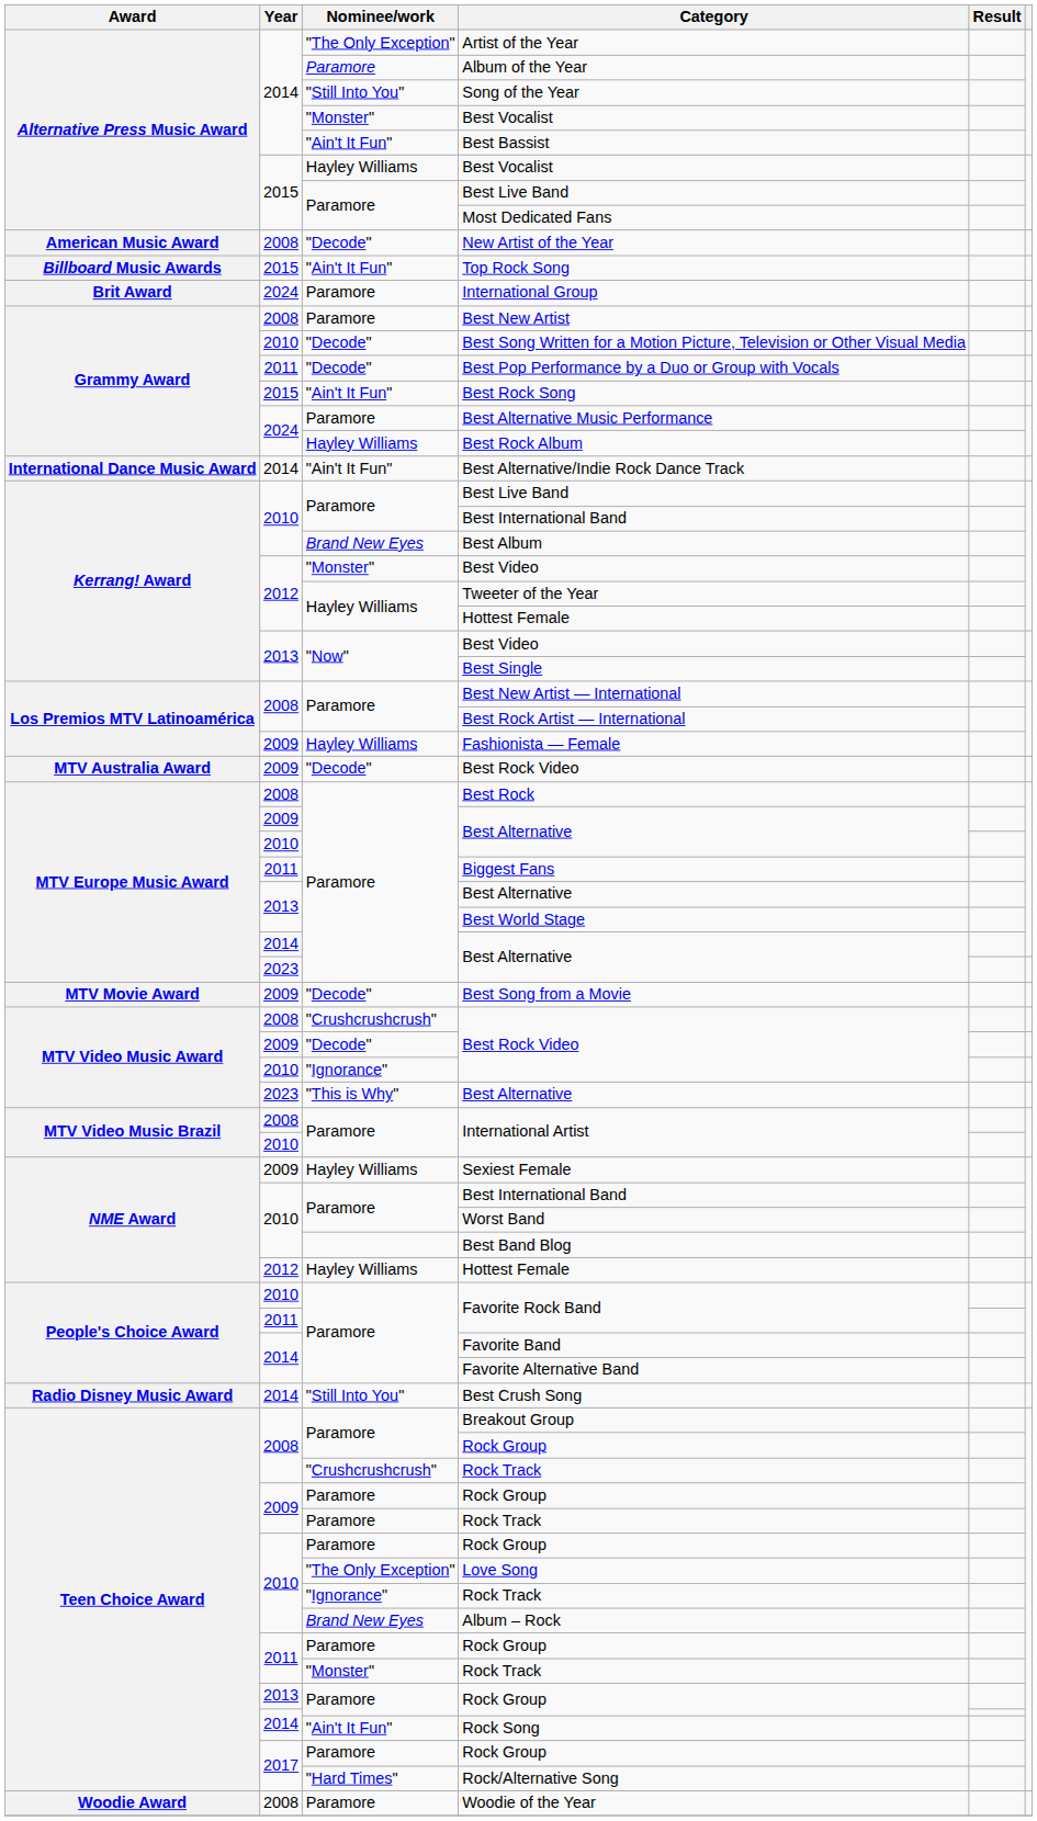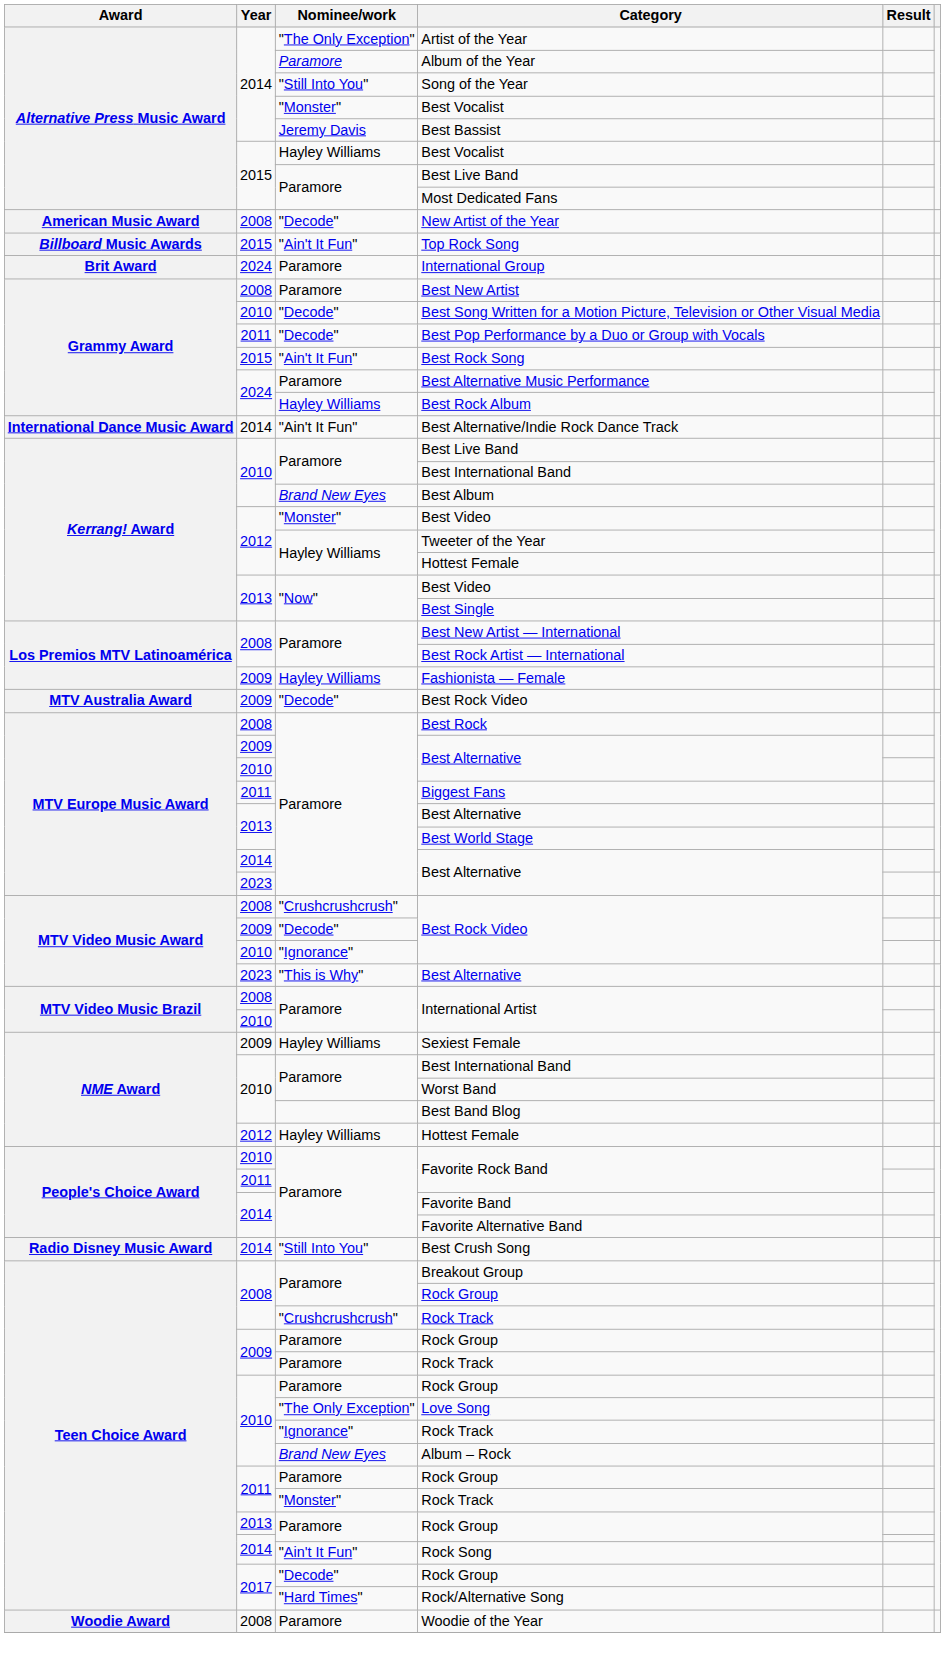Best Bassist | Nominee/work: "Ain't It Fun" -> Jeremy Davis
- row: MTV Movie Award | 2009 | "Decode" | Best Song from a Movie
2017 / Rock Group | Nominee/work: Paramore -> "Decode"
